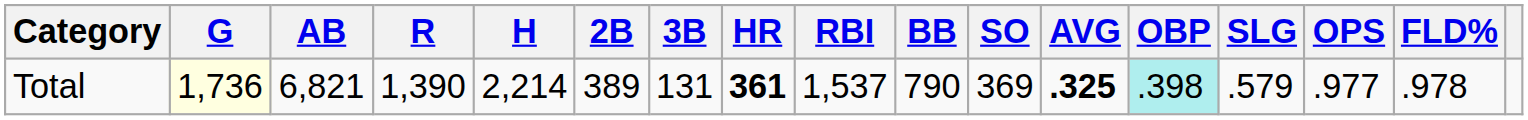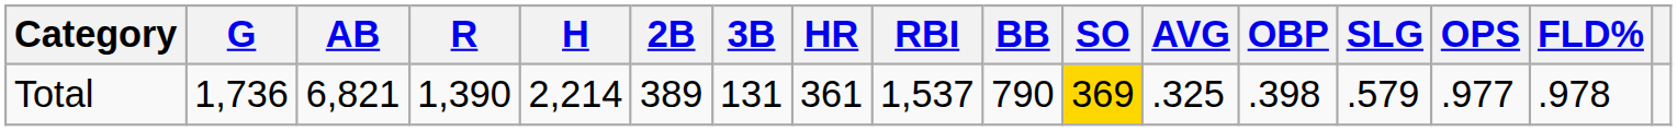row 2 | G: lightyellow background -> no background
row 2 | HR: bold -> normal
row 2 | SO: no background -> gold background
row 2 | AVG: bold -> normal
row 2 | OBP: paleturquoise background -> no background
